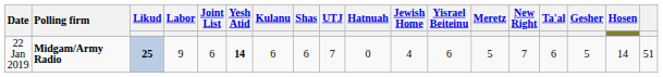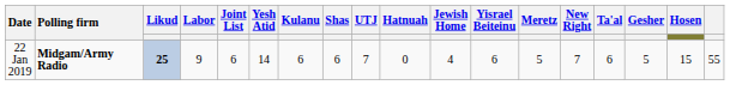22 Jan 2019 | Yesh Atid: bold -> normal
22 Jan 2019 | Hosen: 14 -> 15
22 Jan 2019 | column 18: 51 -> 55
